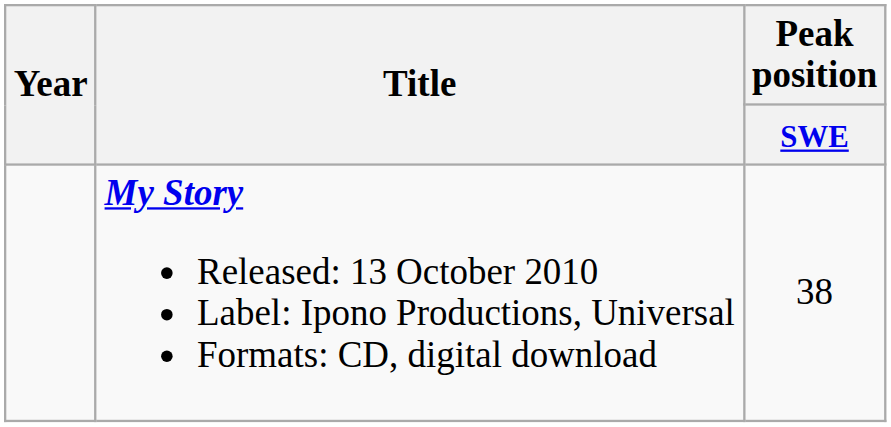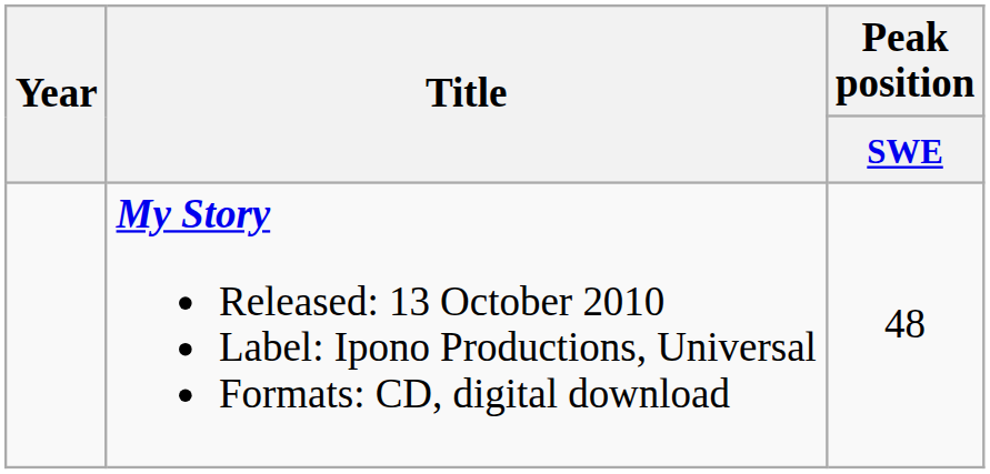row 3 | Peak position / SWE: 38 -> 48
